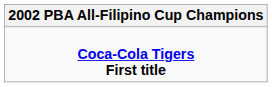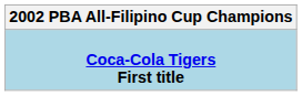row 2 | column 1: no background -> lightblue background
